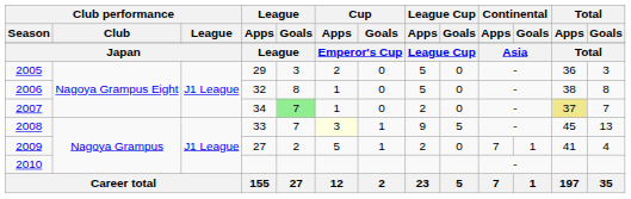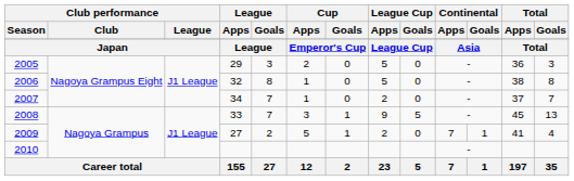2007 | League / Goals: lightgreen background -> no background
2007 | Total / Apps: khaki background -> no background
2008 | Cup / Apps: lightyellow background -> no background
